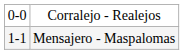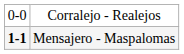Mensajero - Maspalomas | column 1: normal -> bold
